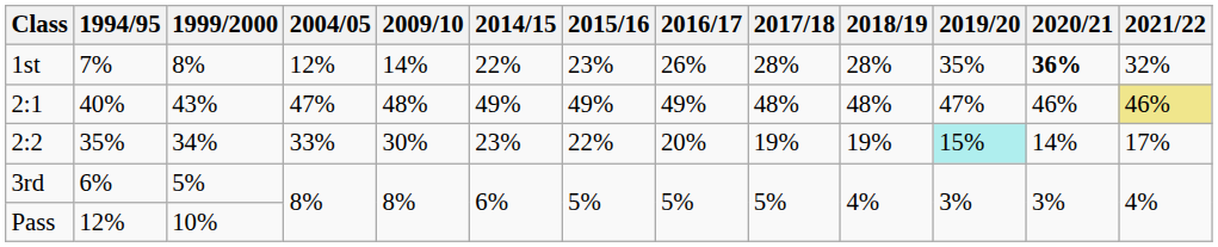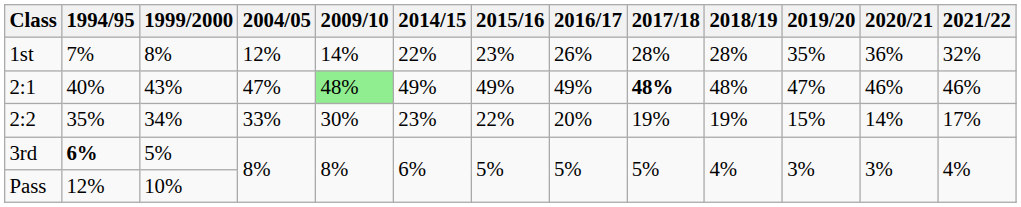1st | 2020/21: bold -> normal
2:1 | 2009/10: no background -> lightgreen background
2:1 | 2017/18: normal -> bold
2:1 | 2021/22: khaki background -> no background
2:2 | 2019/20: paleturquoise background -> no background
3rd | 1994/95: normal -> bold
